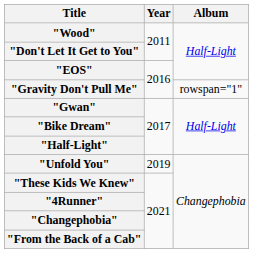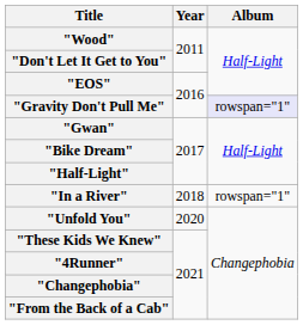"Gravity Don't Pull Me" | Album: no background -> lavender background
+ row: "In a River" | 2018 | rowspan="1"
"Unfold You" | Year: 2019 -> 2020
